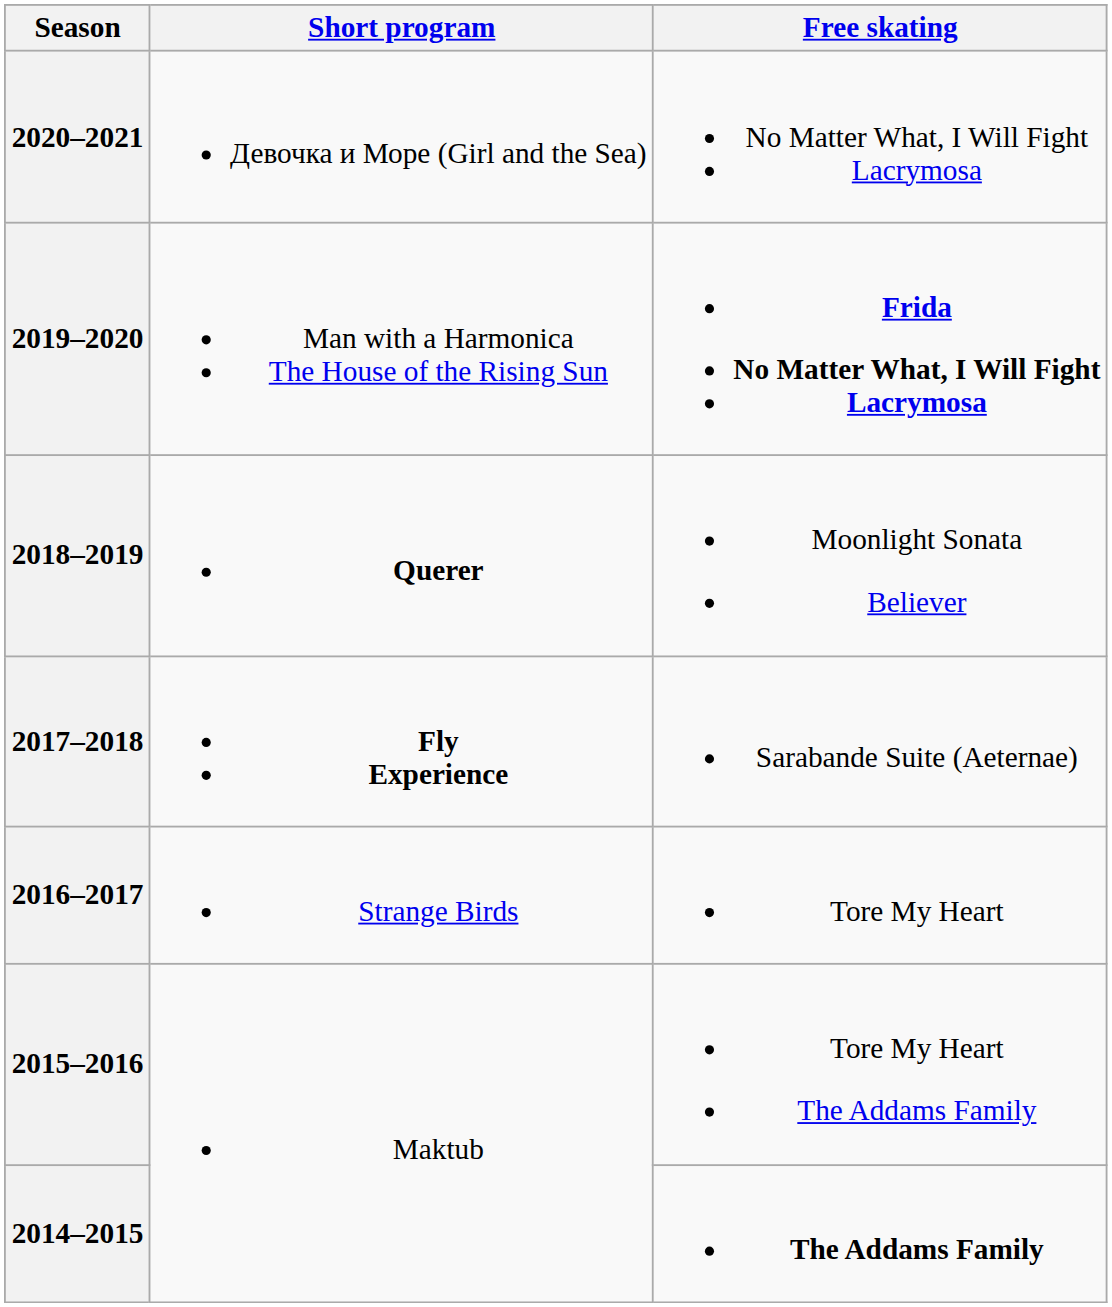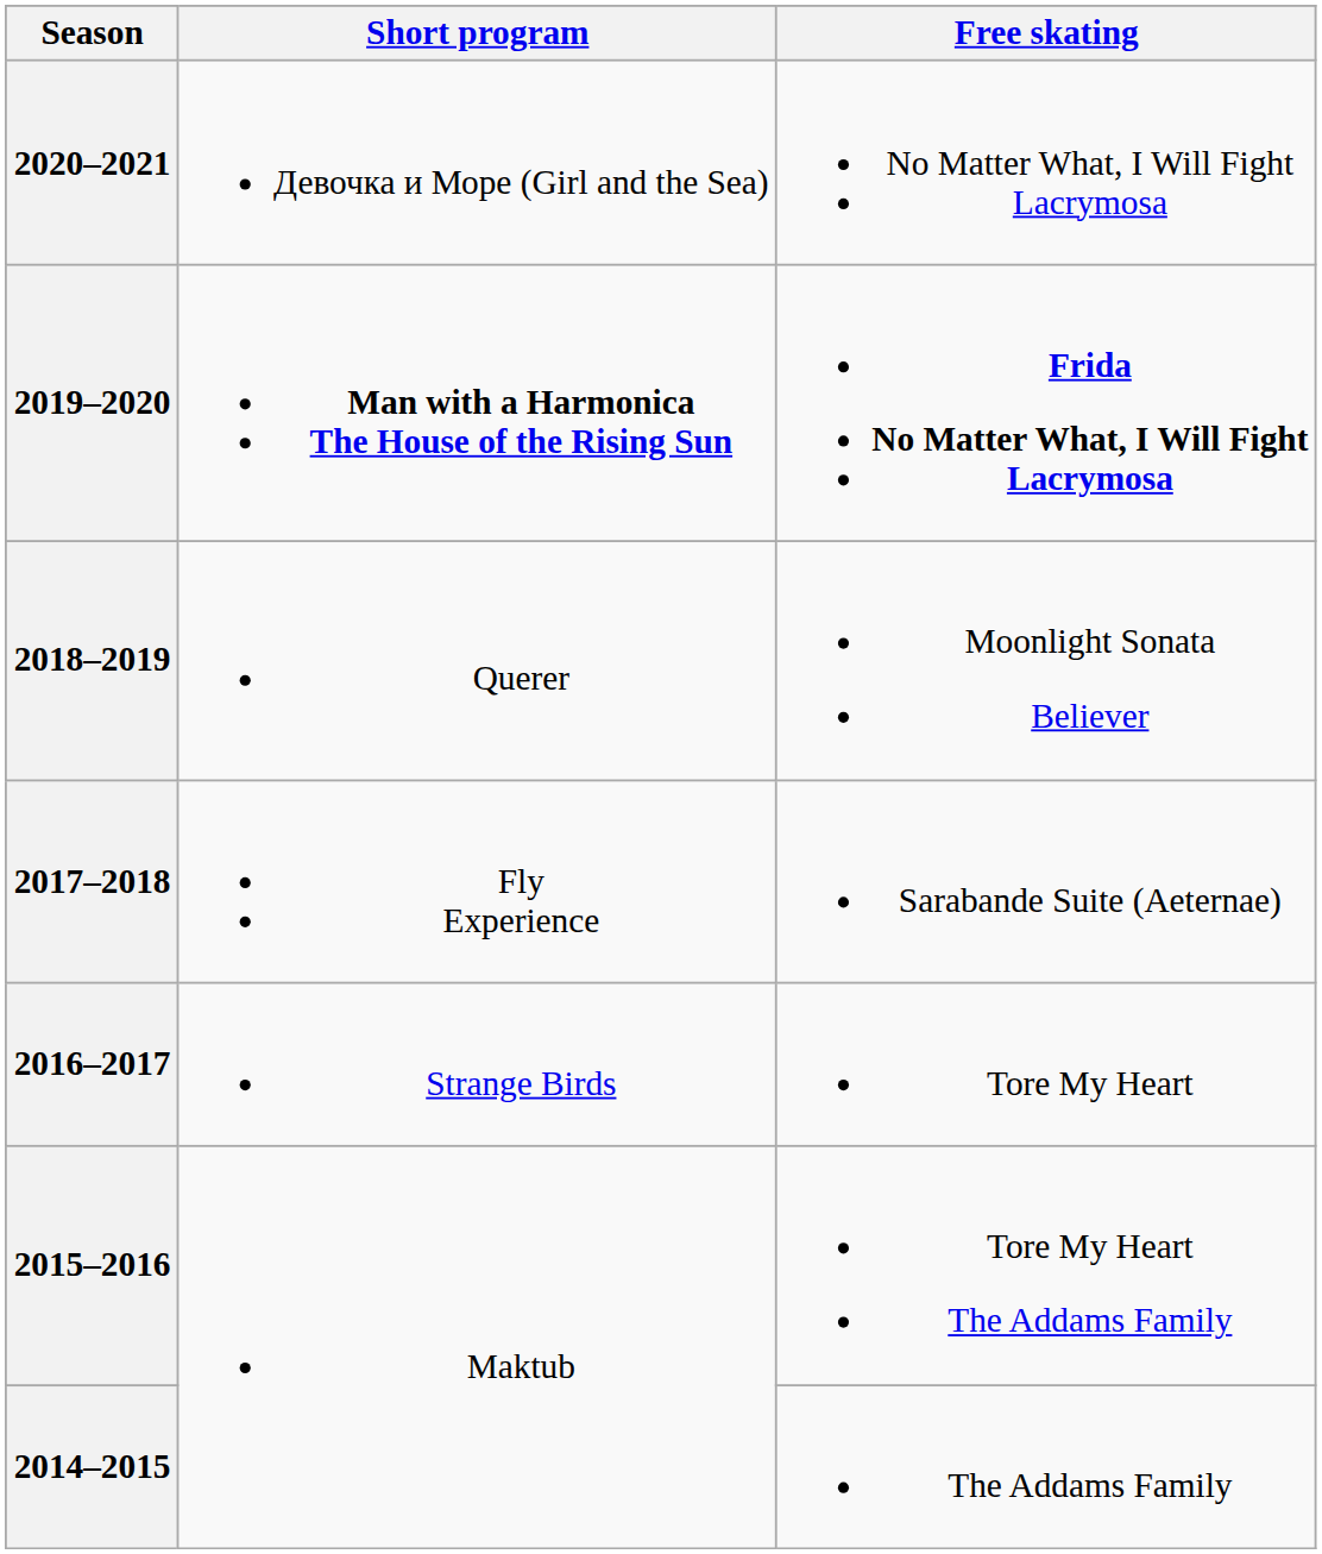2019–2020 | Short program: normal -> bold
2018–2019 | Short program: bold -> normal
2017–2018 | Short program: bold -> normal
2014–2015 | Free skating: bold -> normal
